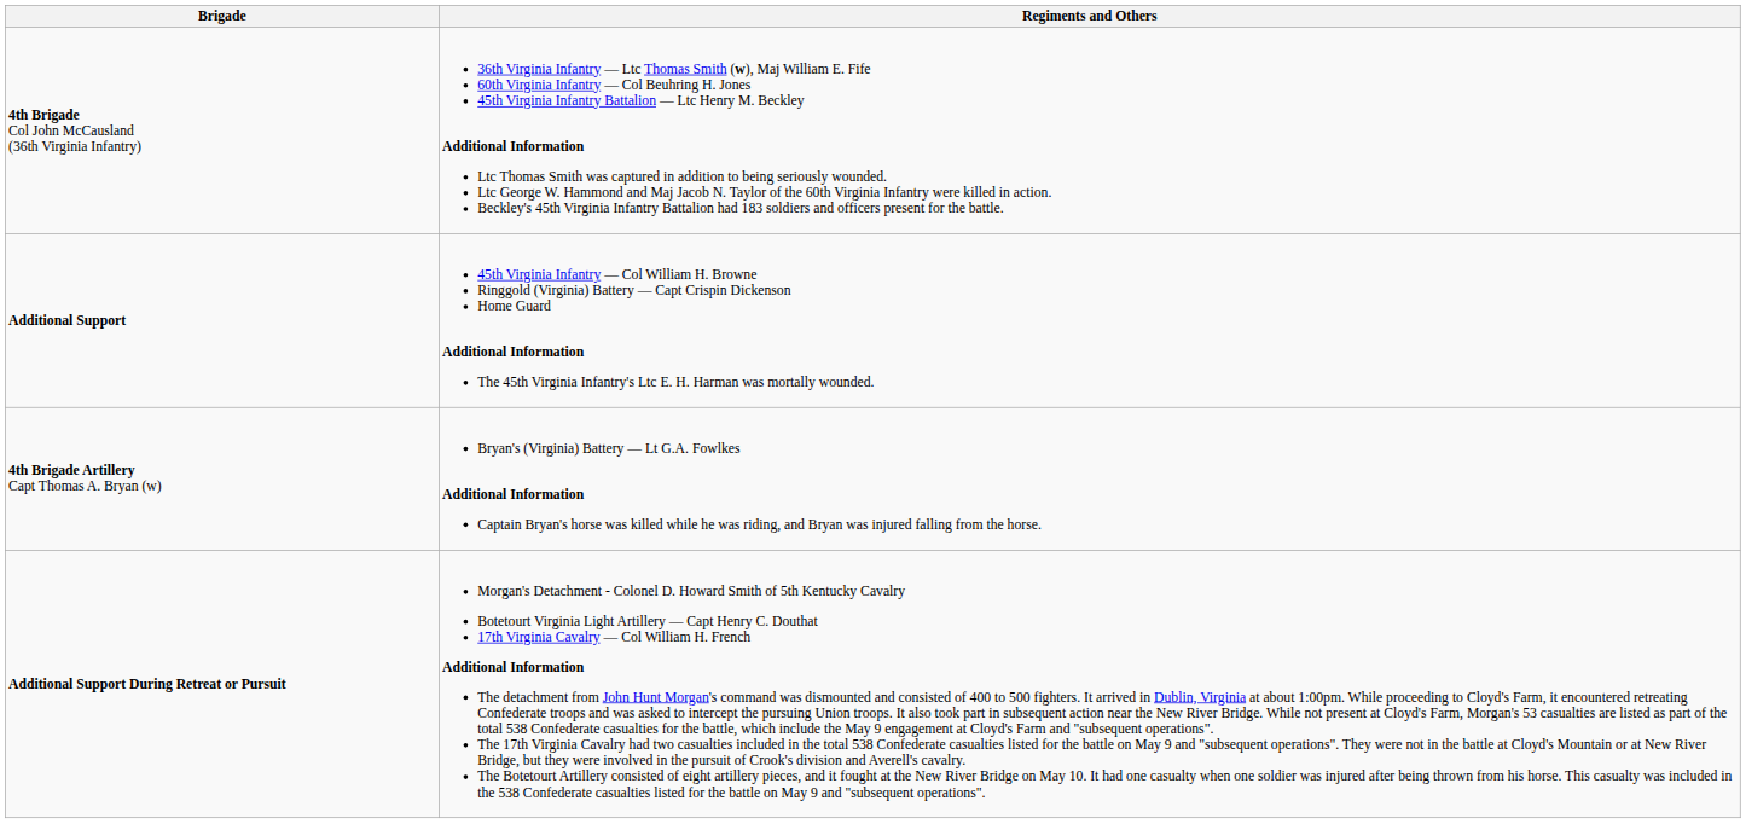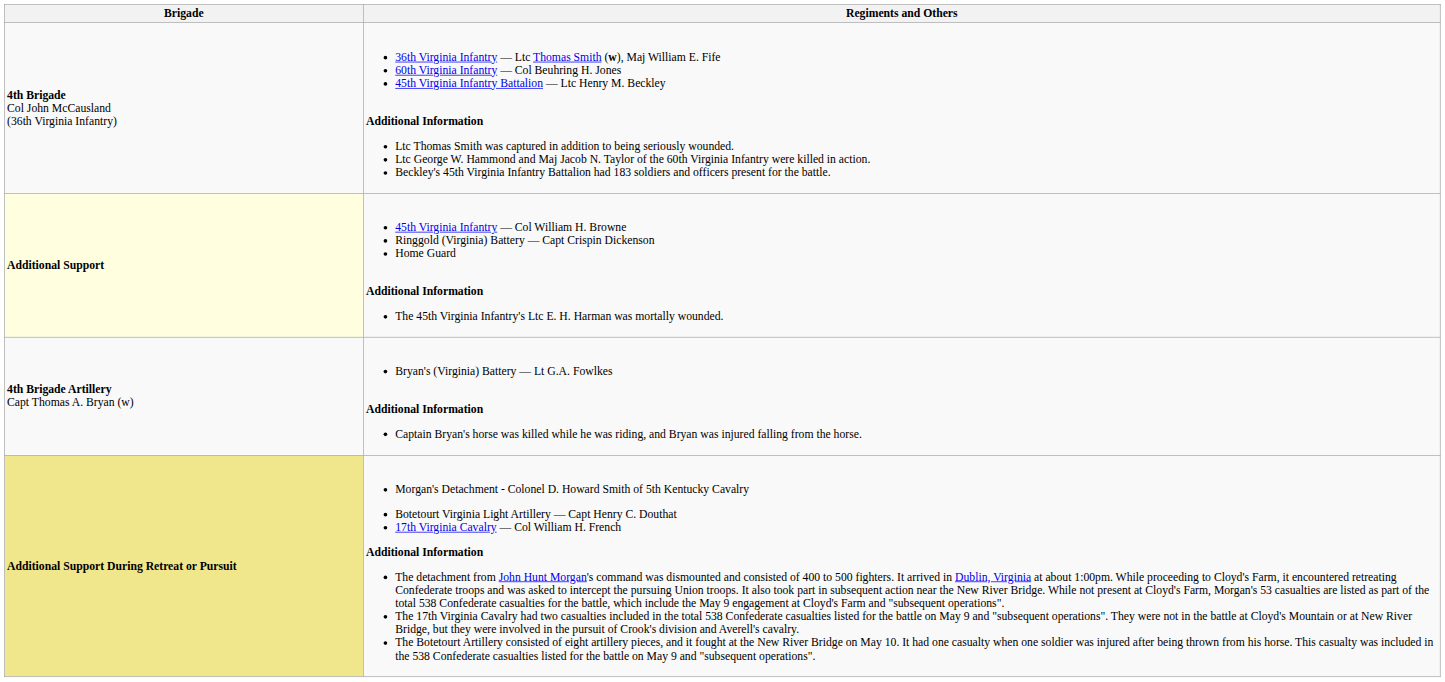Additional Support | Brigade: no background -> lightyellow background
Additional Support During Retreat or Pursuit | Brigade: no background -> khaki background
